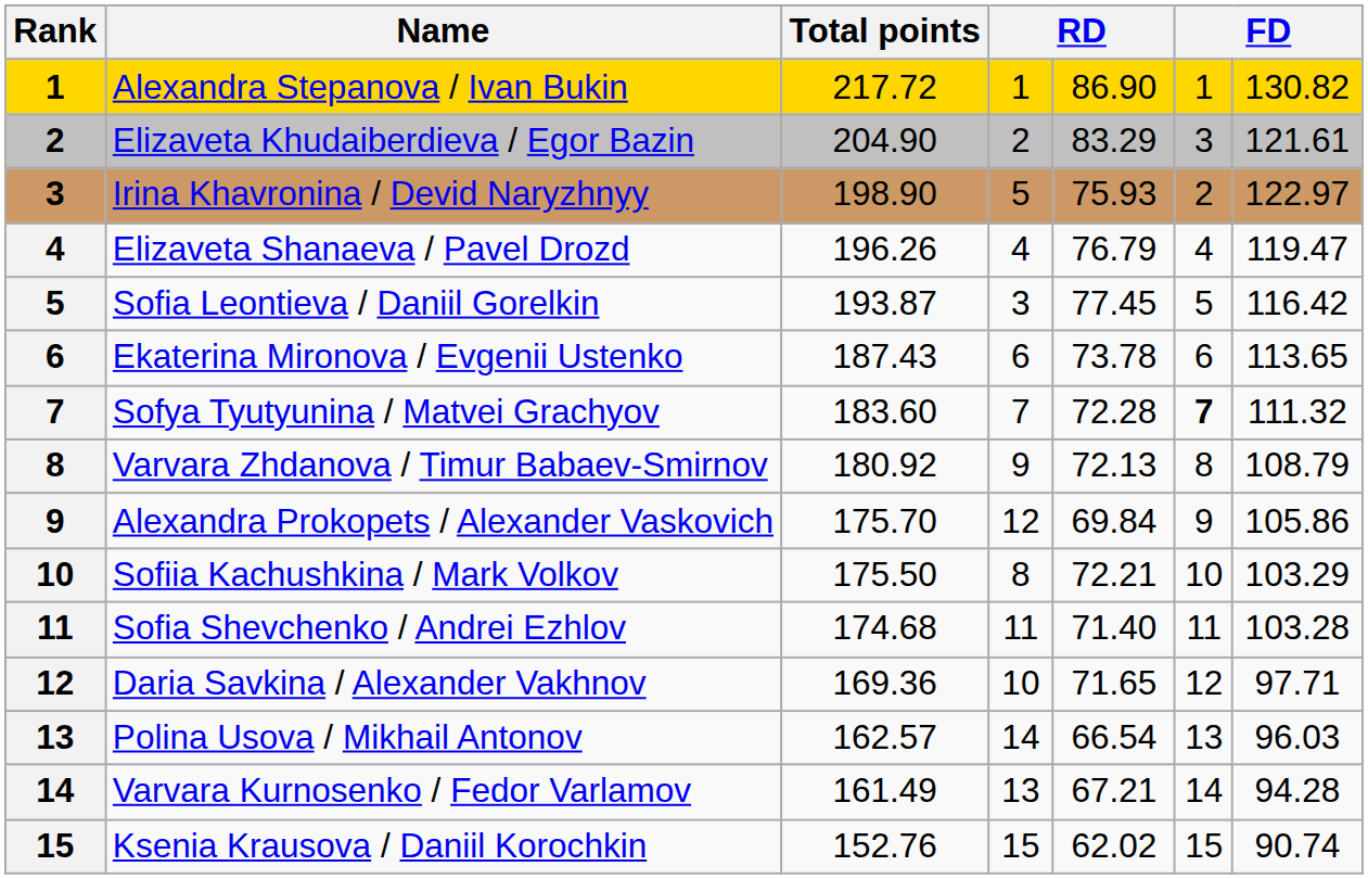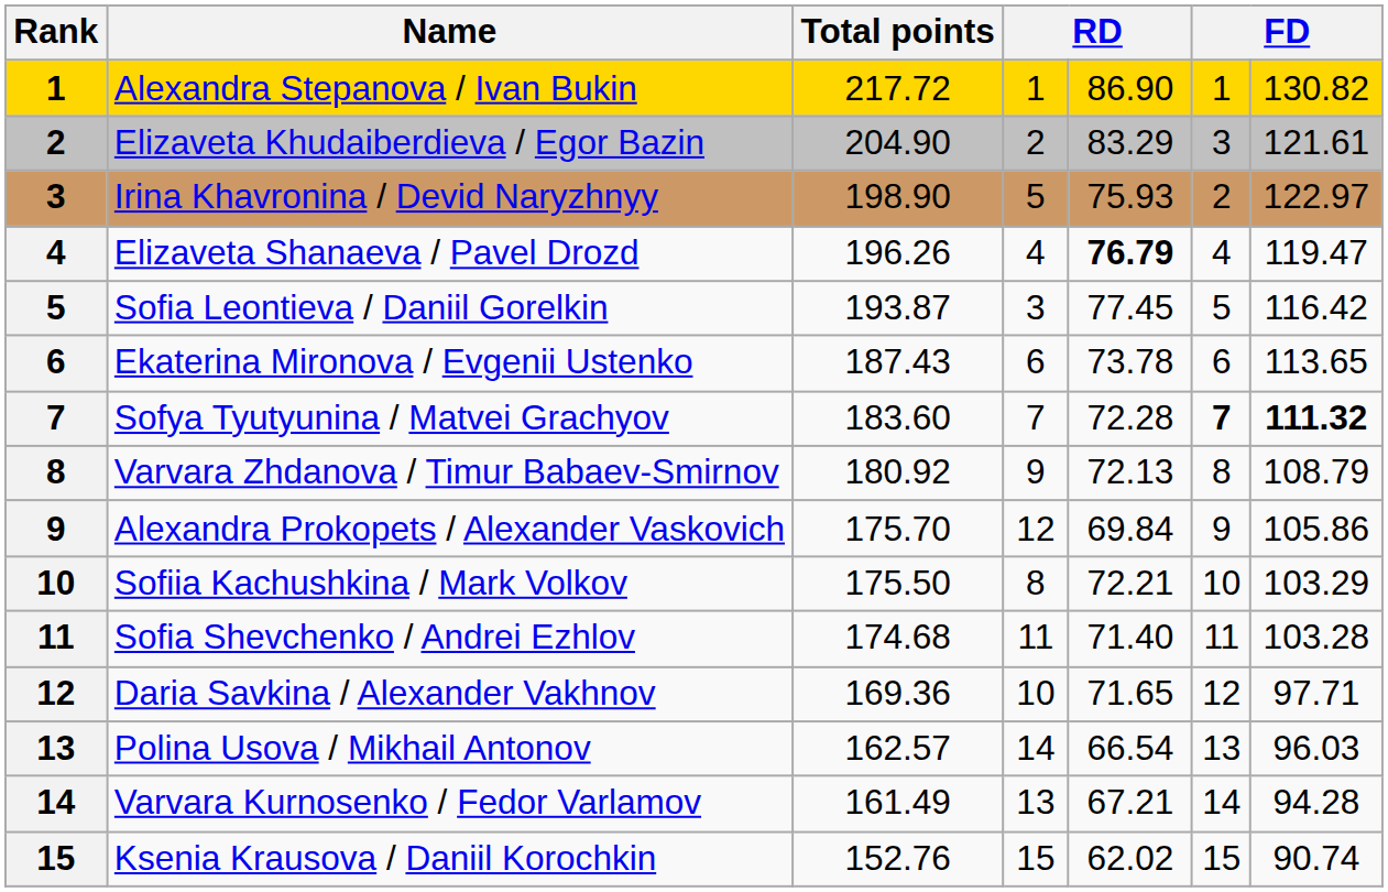Elizaveta Shanaeva / Pavel Drozd | column 5: normal -> bold
Sofya Tyutyunina / Matvei Grachyov | column 7: normal -> bold
